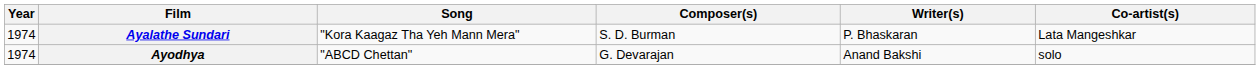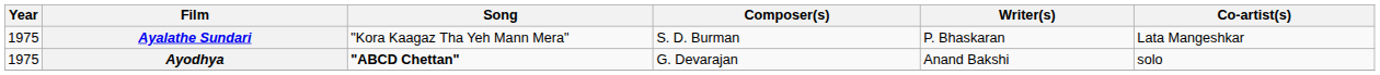Ayalathe Sundari | Year: 1974 -> 1975
Ayodhya | Year: 1974 -> 1975
Ayodhya | Song: normal -> bold
